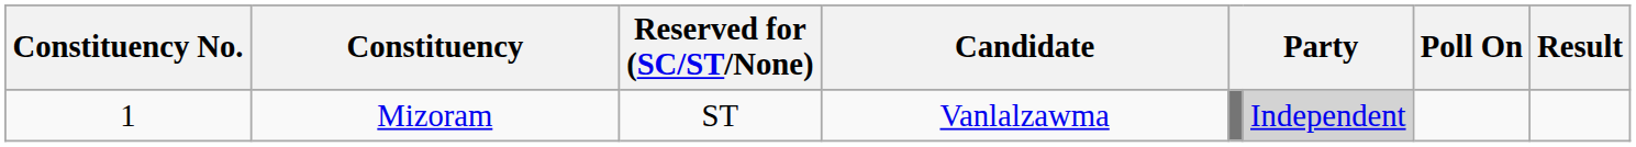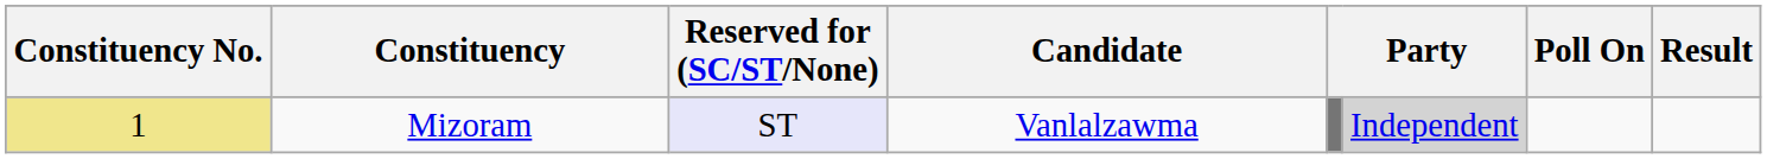Mizoram | Constituency No.: no background -> khaki background
Mizoram | Reserved for (SC/ST/None): no background -> lavender background
